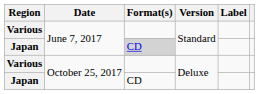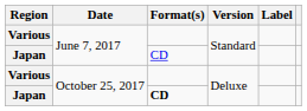Japan / June 7, 2017 | Format(s): lightgrey background -> no background
Japan / October 25, 2017 | Format(s): normal -> bold
